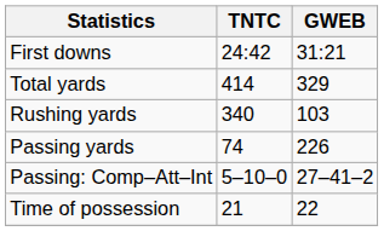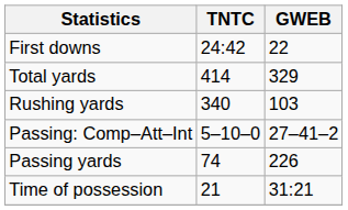First downs | GWEB: 31:21 -> 22
rows swapped: Passing yards <-> Passing: Comp–Att–Int
Time of possession | GWEB: 22 -> 31:21
